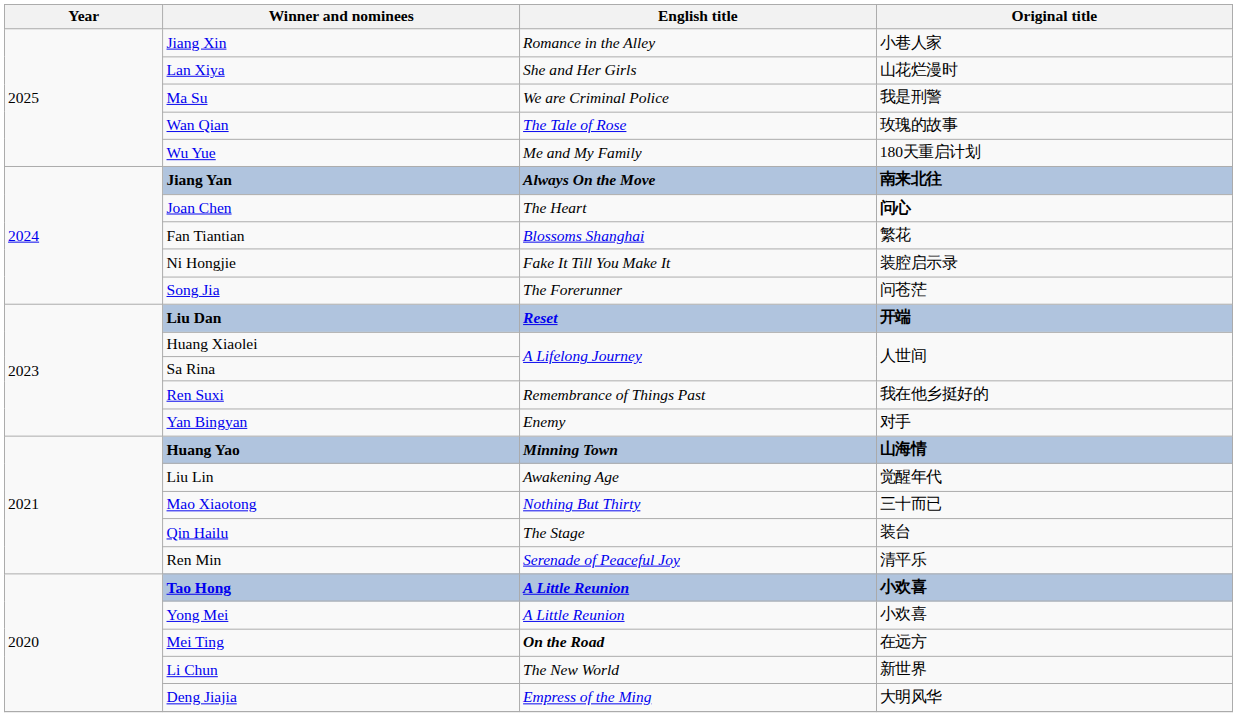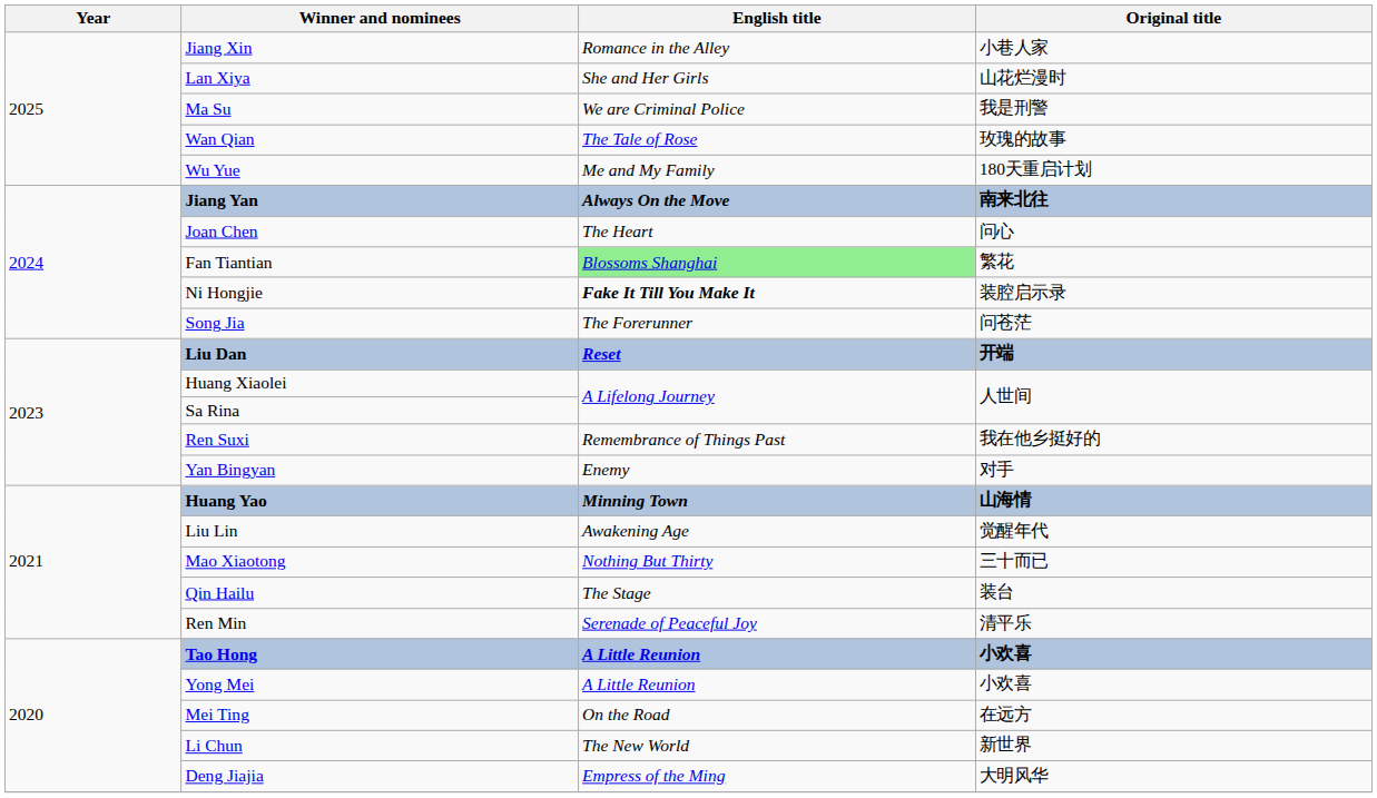Joan Chen | Original title: bold -> normal
Fan Tiantian | English title: no background -> lightgreen background
Ni Hongjie | English title: normal -> bold
Mei Ting | English title: bold -> normal
